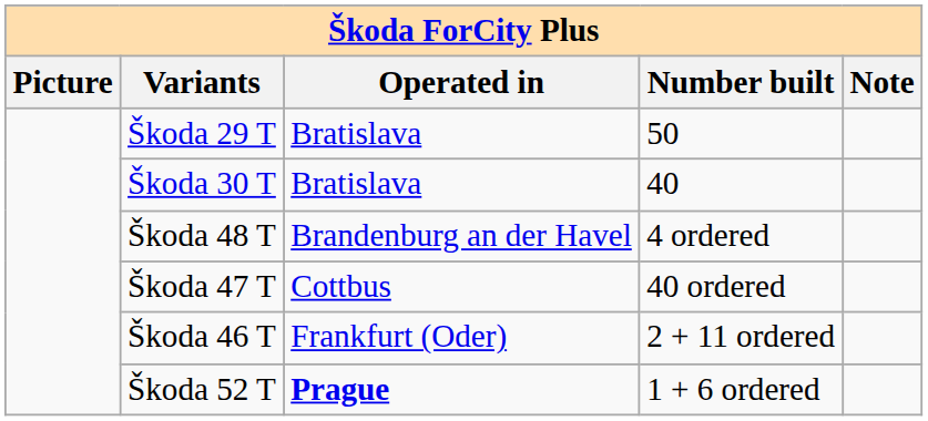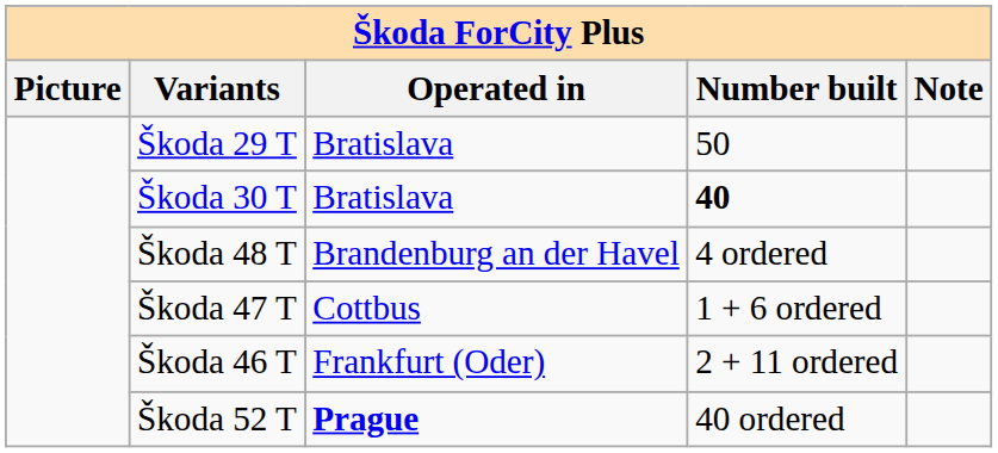Škoda 30 T | Number built: normal -> bold
Škoda 47 T | Number built: 40 ordered -> 1 + 6 ordered
Škoda 52 T | Number built: 1 + 6 ordered -> 40 ordered
